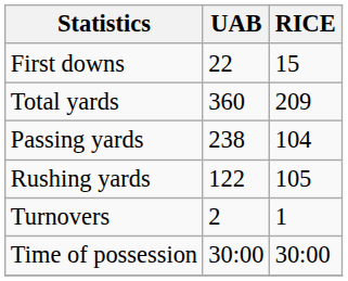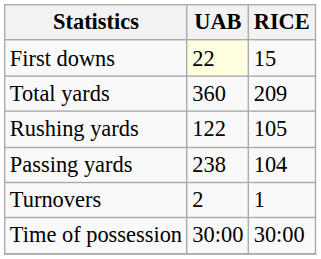First downs | UAB: no background -> lightyellow background
rows swapped: Rushing yards <-> Passing yards
